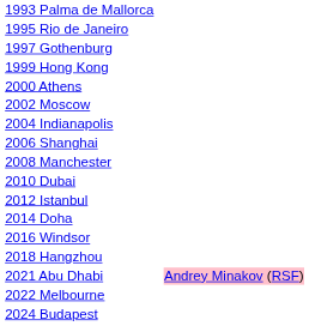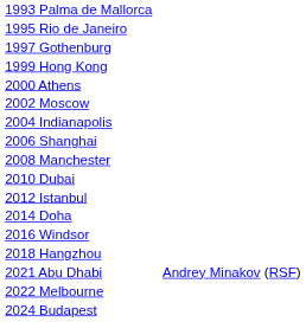2021 Abu Dhabi | column 2: pink background -> no background
